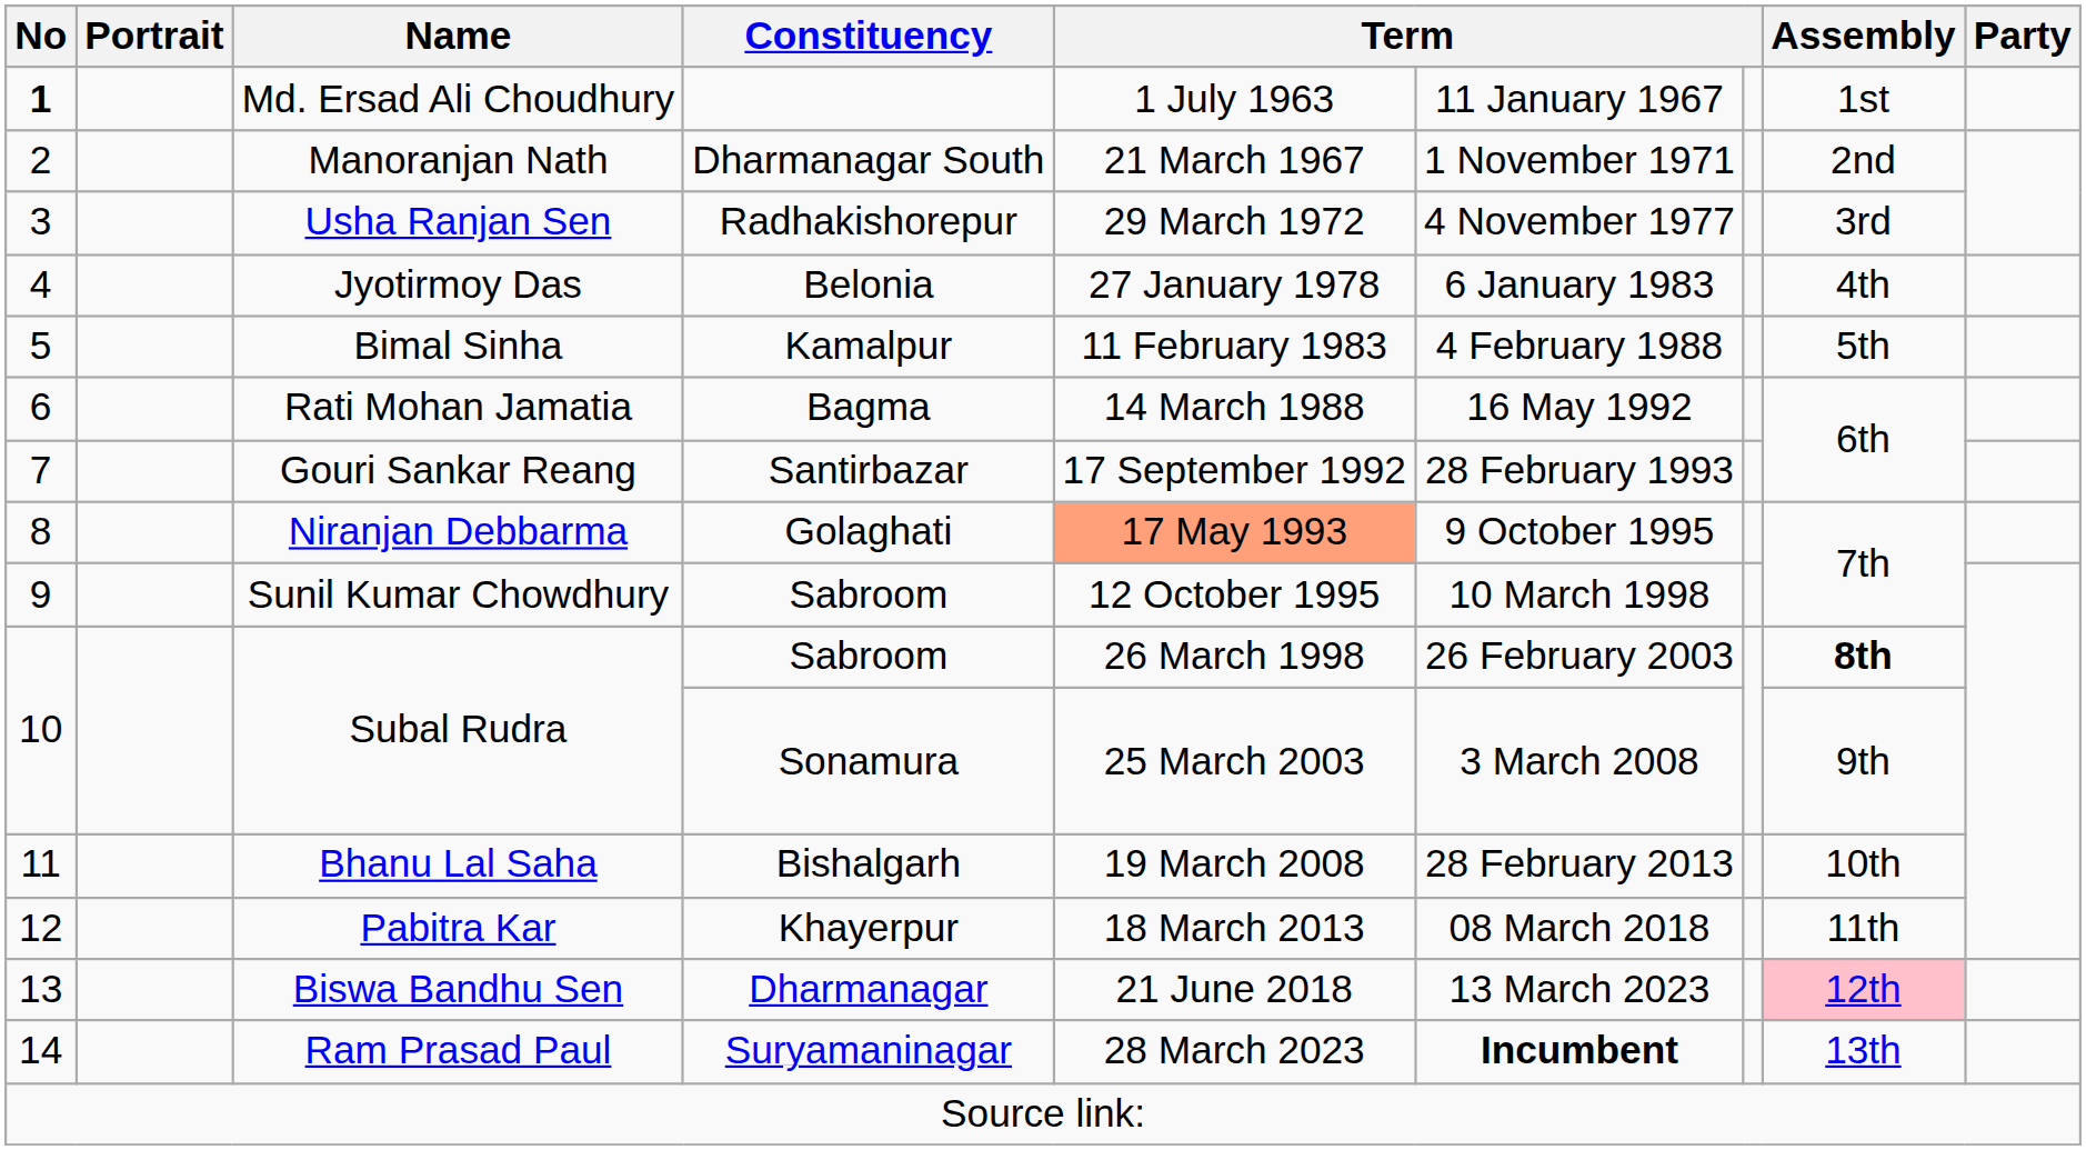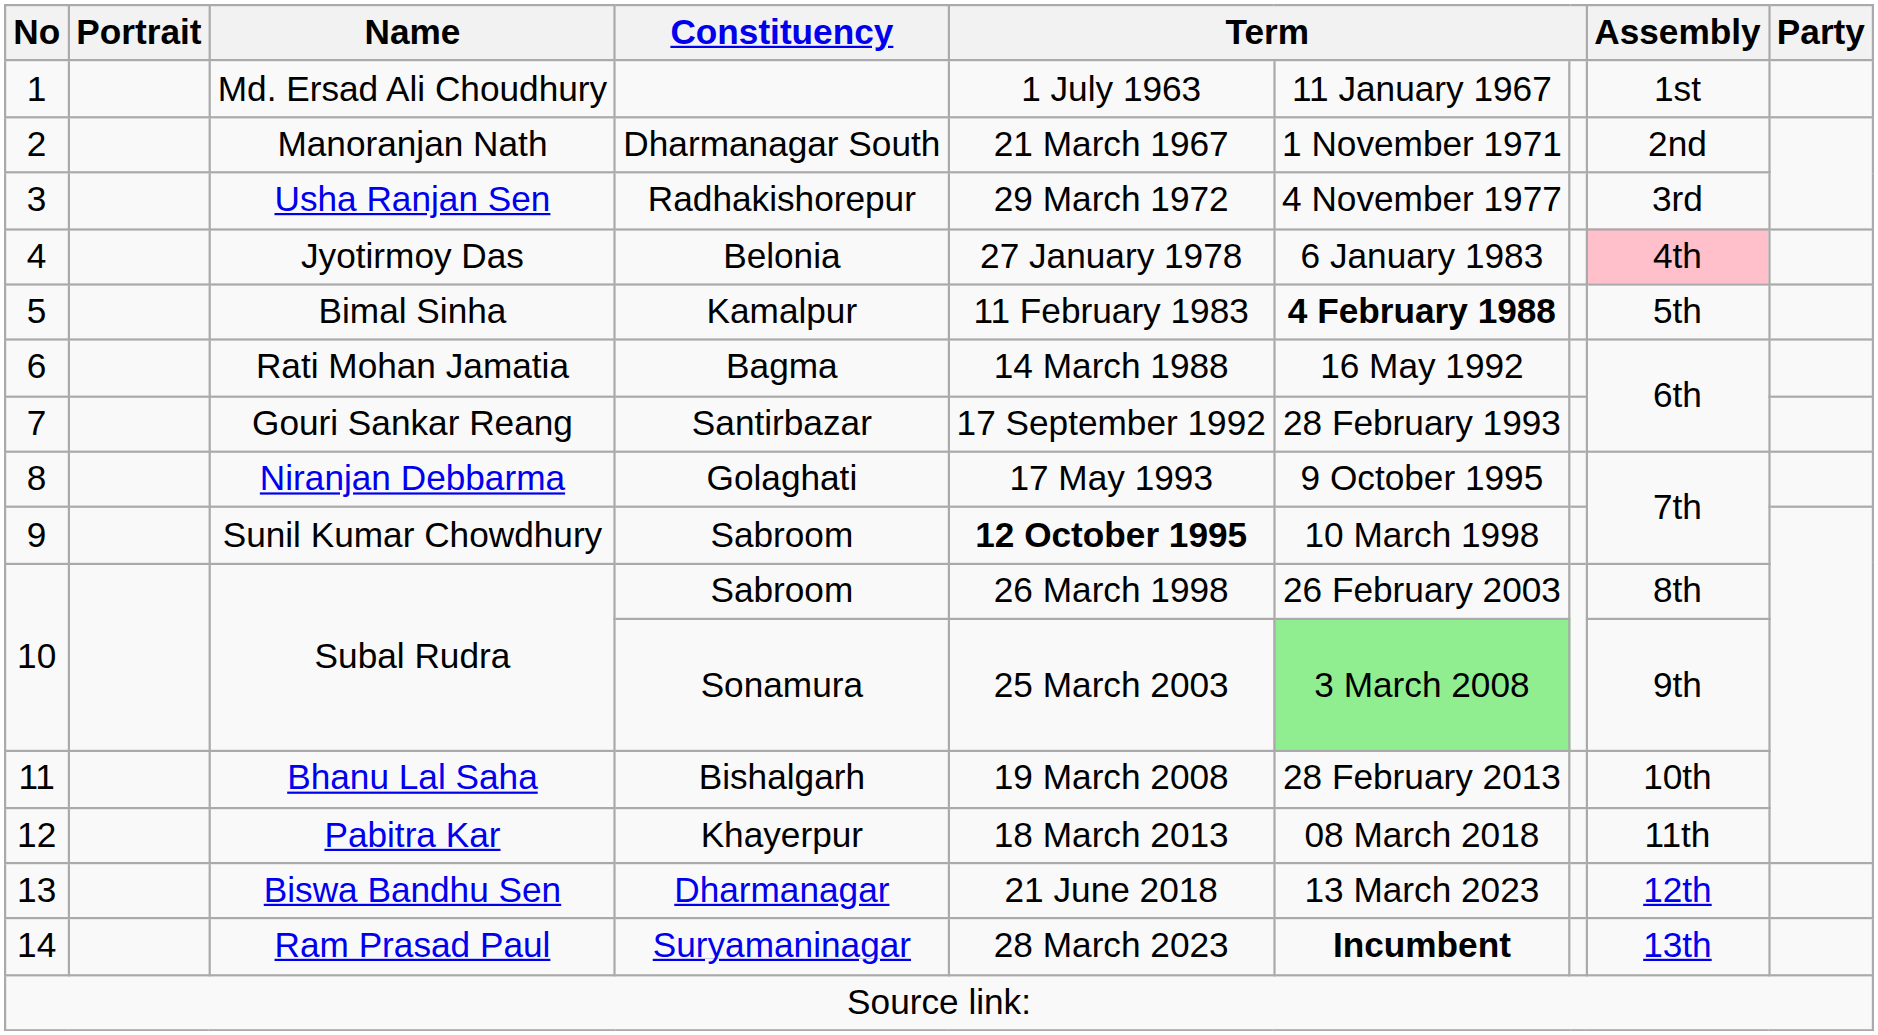Md. Ersad Ali Choudhury | No: bold -> normal
Jyotirmoy Das | Assembly: no background -> pink background
Bimal Sinha | column 6: normal -> bold
Niranjan Debbarma | column 5: lightsalmon background -> no background
Sunil Kumar Chowdhury | column 5: normal -> bold
Subal Rudra / Sabroom | Assembly: bold -> normal
Subal Rudra / Sonamura | column 6: no background -> lightgreen background
Biswa Bandhu Sen | Assembly: pink background -> no background
